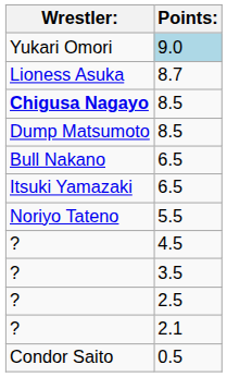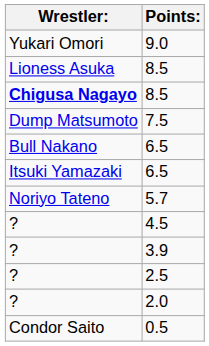row 2 | Points:: lightblue background -> no background
row 3 | Points:: 8.7 -> 8.5
row 5 | Points:: 8.5 -> 7.5
row 8 | Points:: 5.5 -> 5.7
row 10 | Points:: 3.5 -> 3.9
row 12 | Points:: 2.1 -> 2.0
